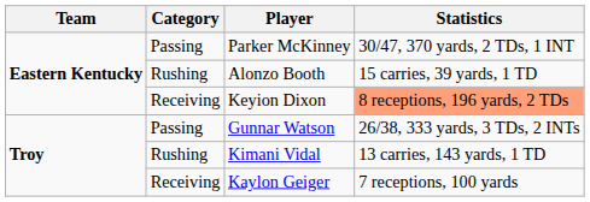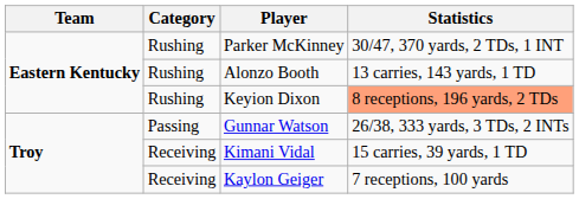Parker McKinney | Category: Passing -> Rushing
Alonzo Booth | Statistics: 15 carries, 39 yards, 1 TD -> 13 carries, 143 yards, 1 TD
Keyion Dixon | Category: Receiving -> Rushing
Kimani Vidal | Category: Rushing -> Receiving
Kimani Vidal | Statistics: 13 carries, 143 yards, 1 TD -> 15 carries, 39 yards, 1 TD
